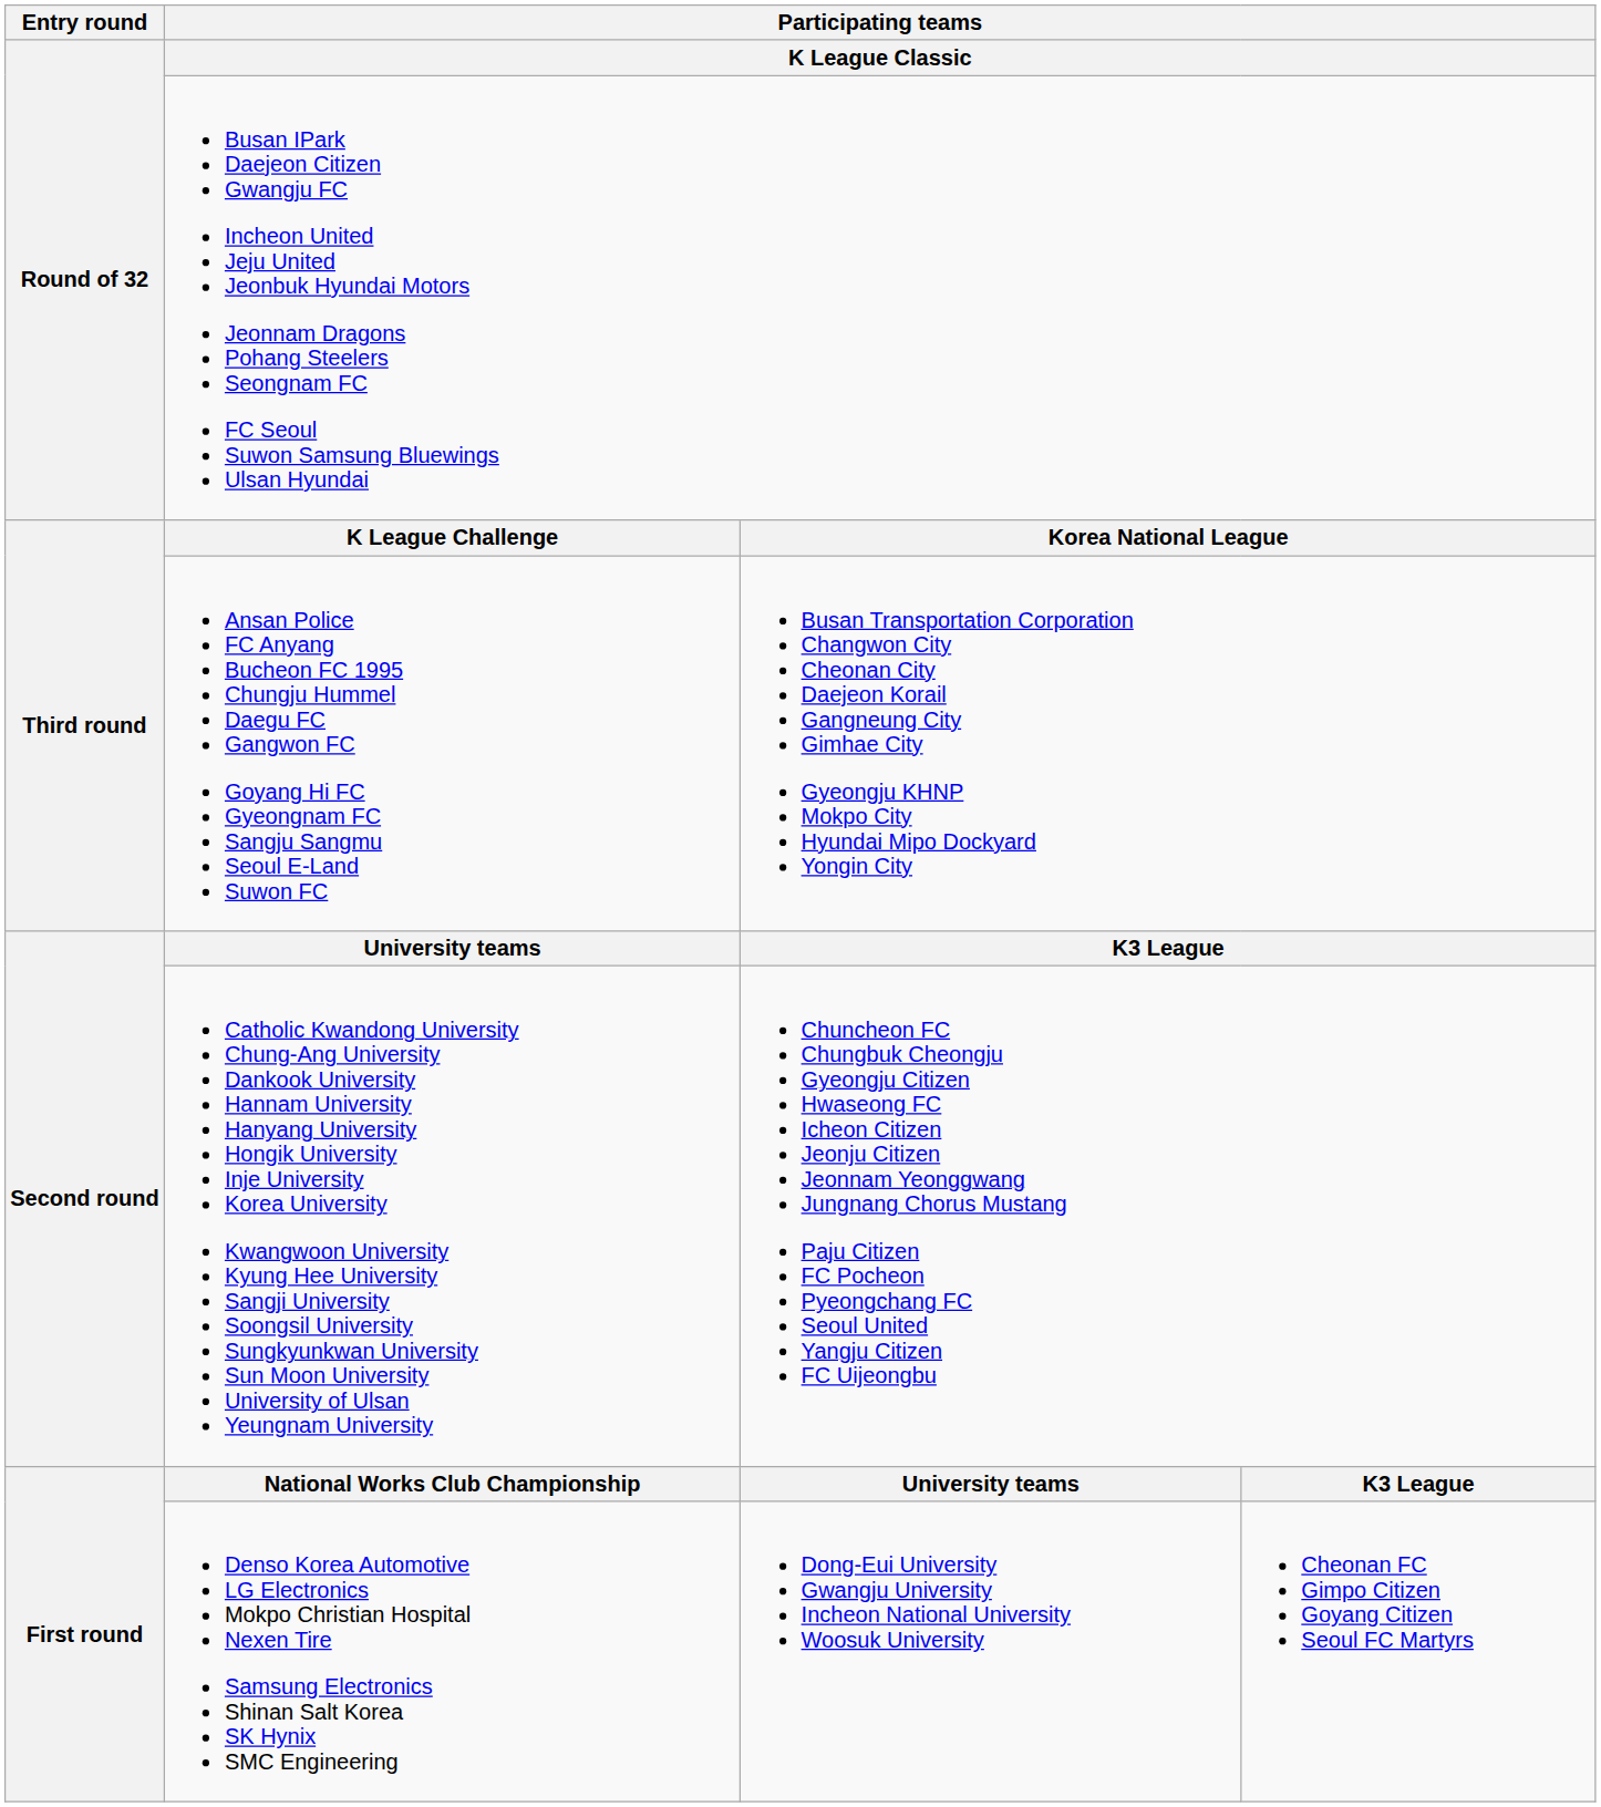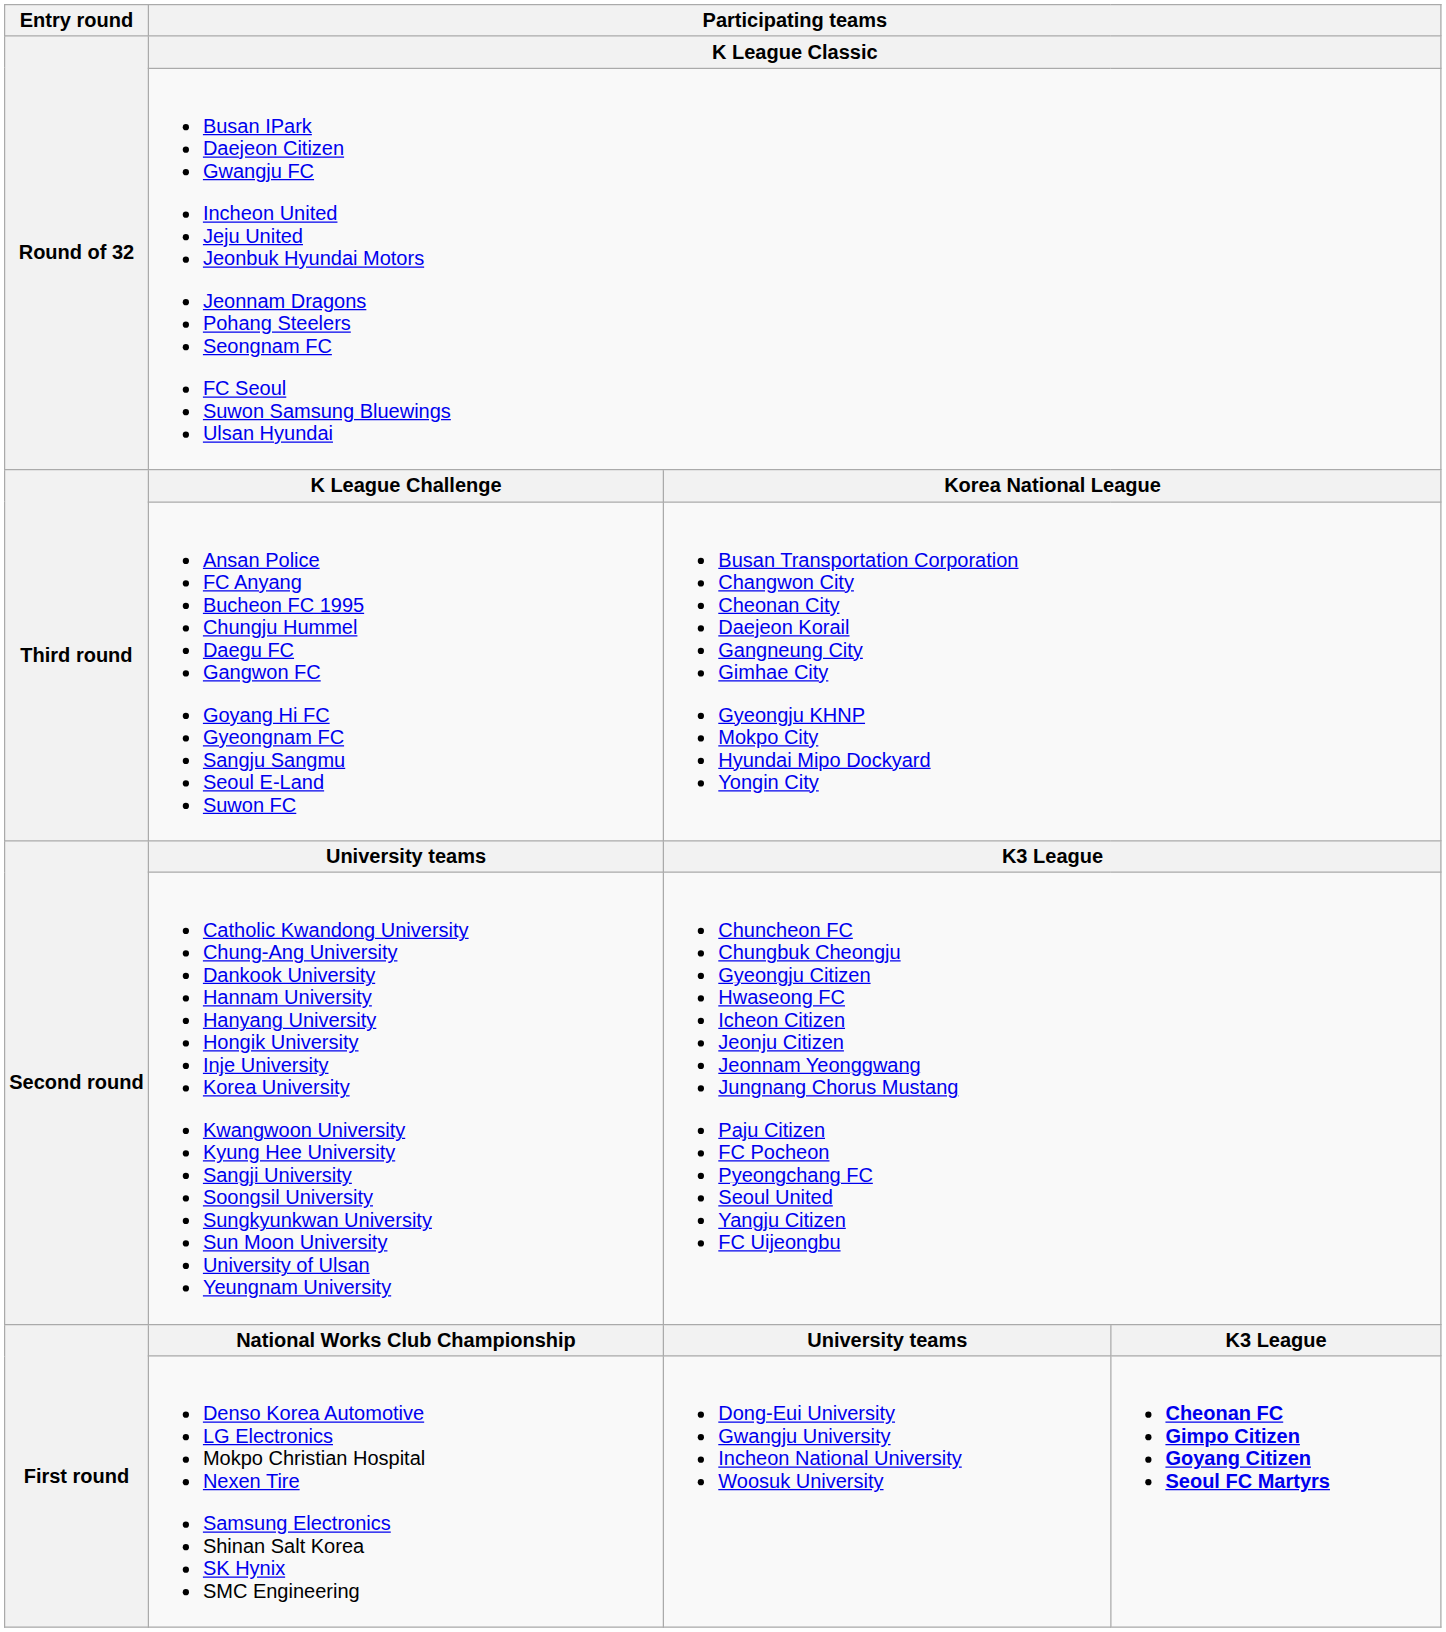row 9 | column 4: normal -> bold
